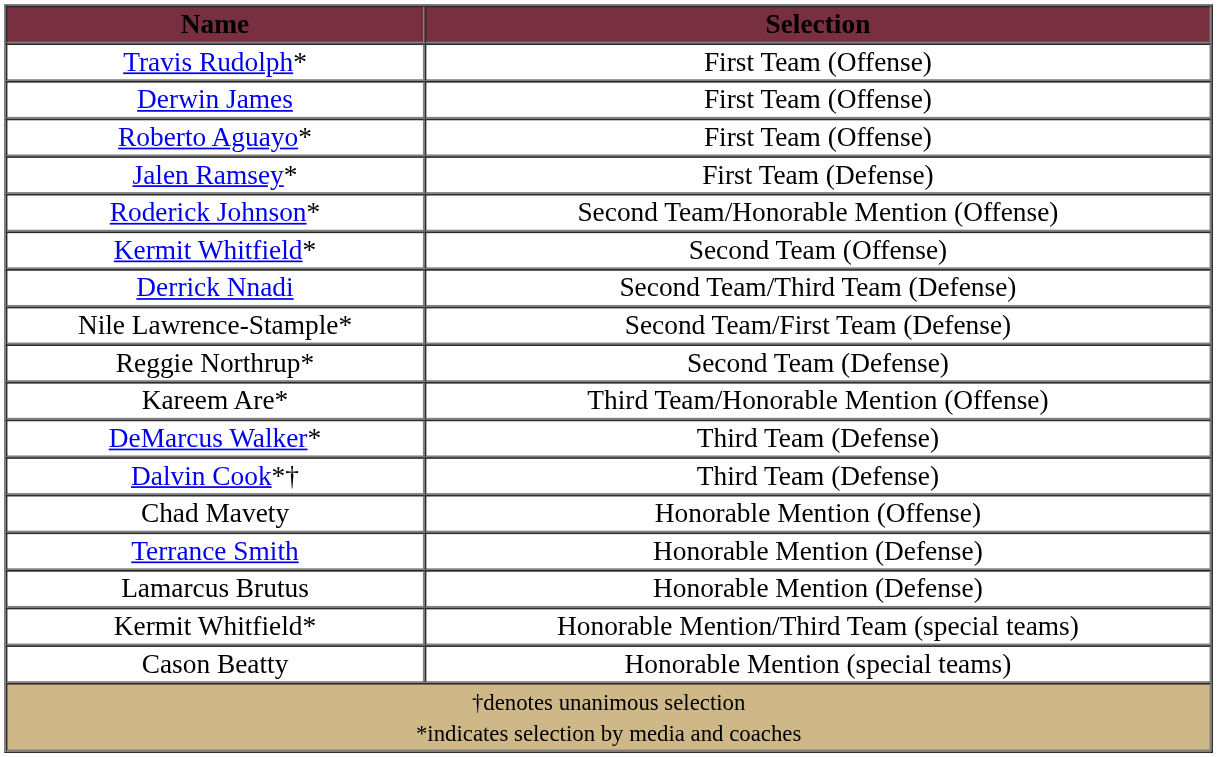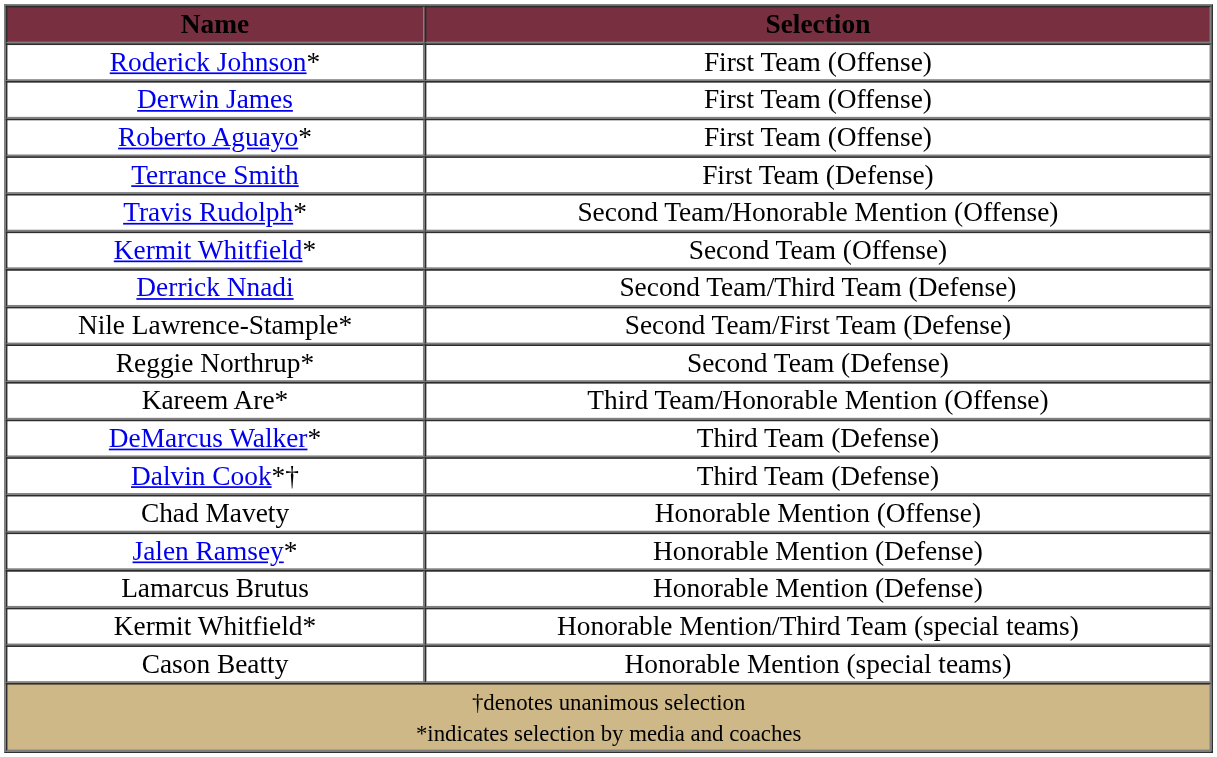row 2 | Name: Travis Rudolph* -> Roderick Johnson*
row 5 | Name: Jalen Ramsey* -> Terrance Smith
row 6 | Name: Roderick Johnson* -> Travis Rudolph*
row 15 | Name: Terrance Smith -> Jalen Ramsey*
